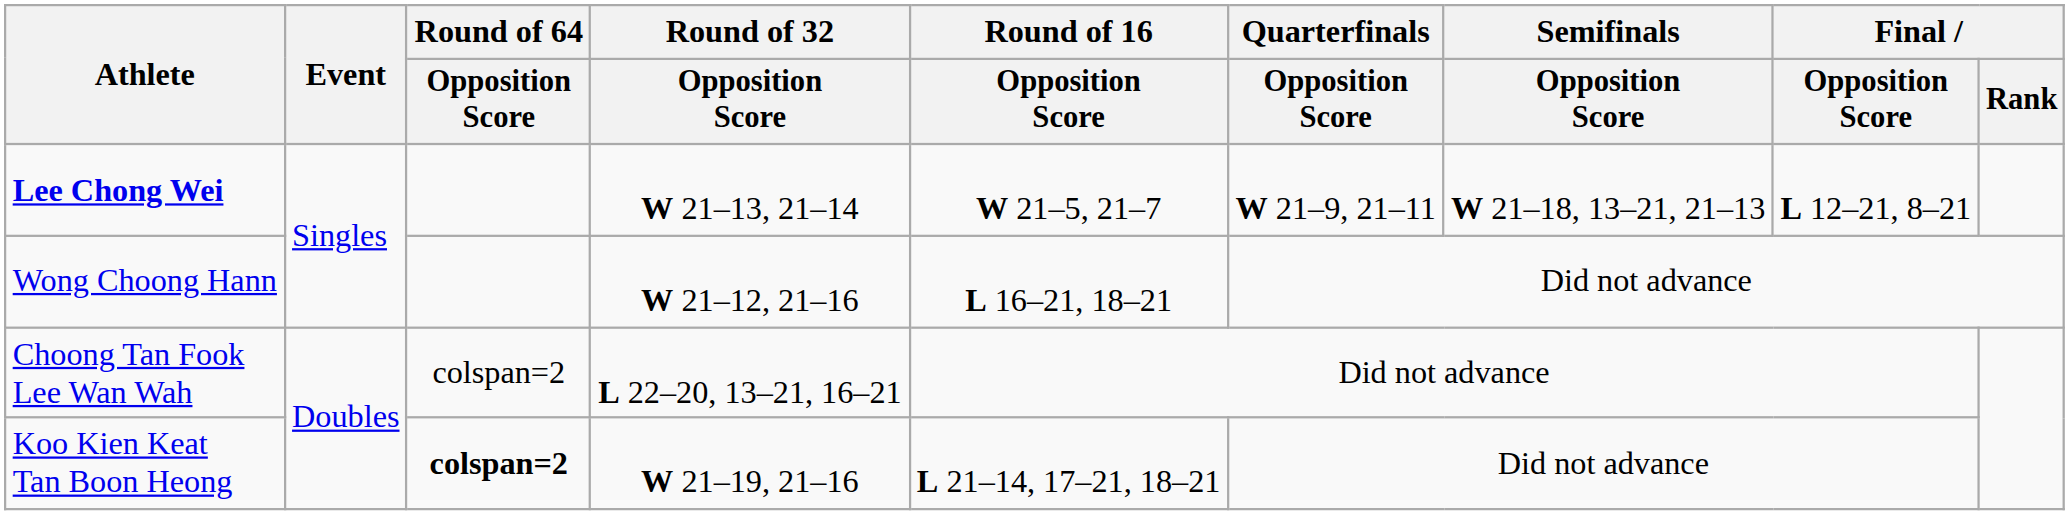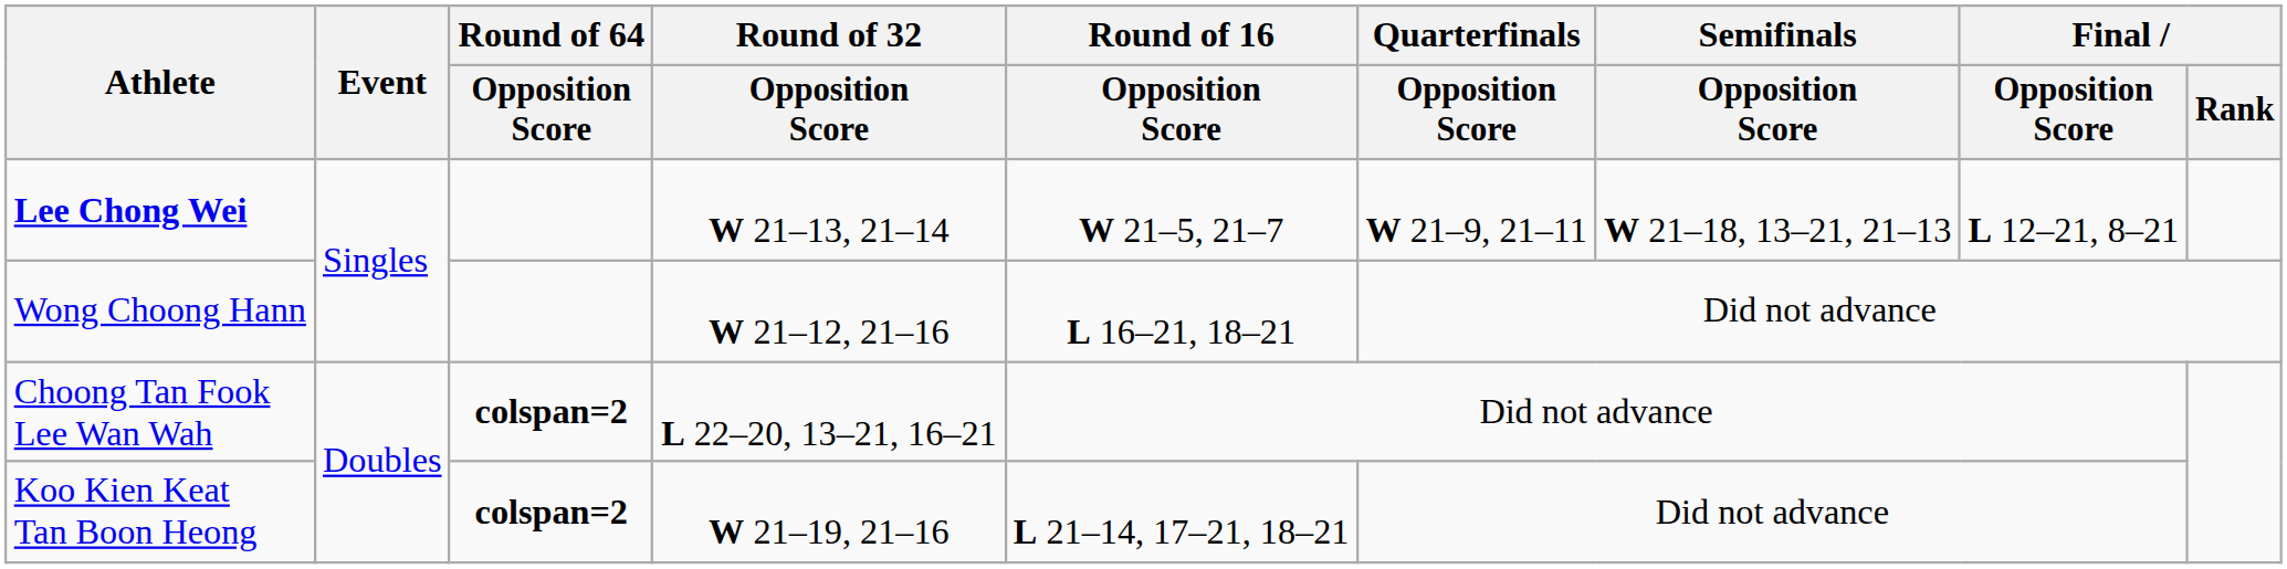Choong Tan Fook Lee Wan Wah | Round of 64 / Opposition Score: normal -> bold
